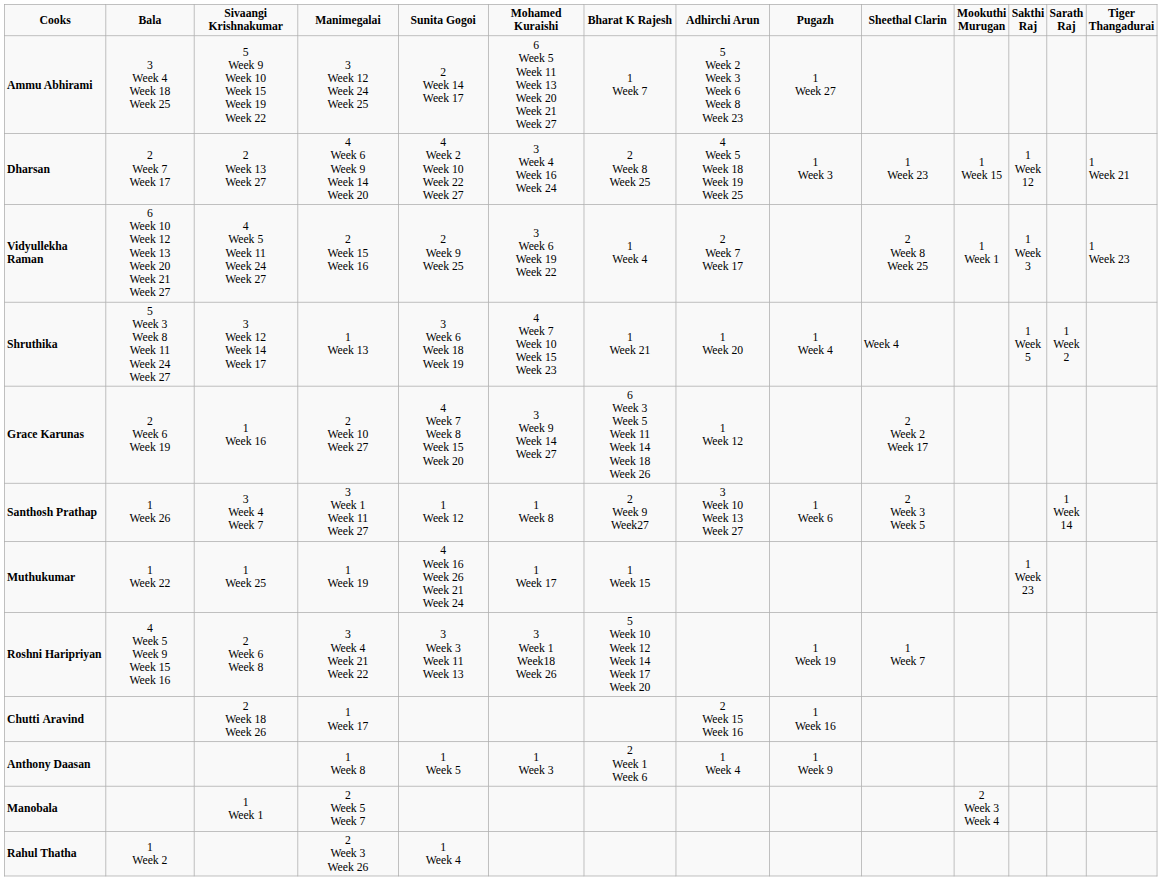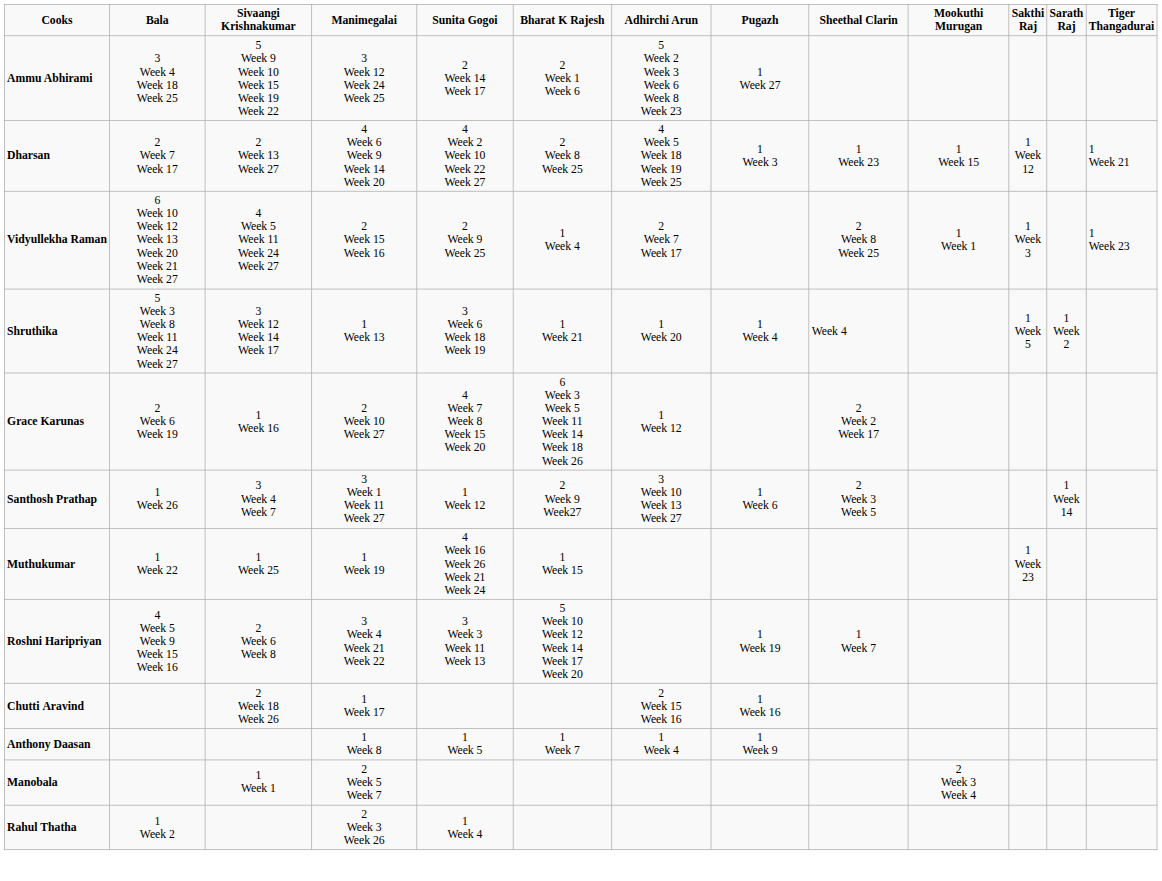- column: Mohamed Kuraishi | 6 Week 5 Week 11 Week 13 Week 20 Week 21 Week 27 | 3 Week 4 Week 16 Week 24 | 3 Week 6 Week 19 Week 22 | 4 Week 7 Week 10 Week 15 Week 23 | 3 Week 9 Week 14 Week 27 | 1 Week 8 | 1 Week 17 | 3 Week 1 Week18 Week 26 | 1 Week 3
Ammu Abhirami | Bharat K Rajesh: 1 Week 7 -> 2 Week 1 Week 6
Anthony Daasan | Bharat K Rajesh: 2 Week 1 Week 6 -> 1 Week 7
